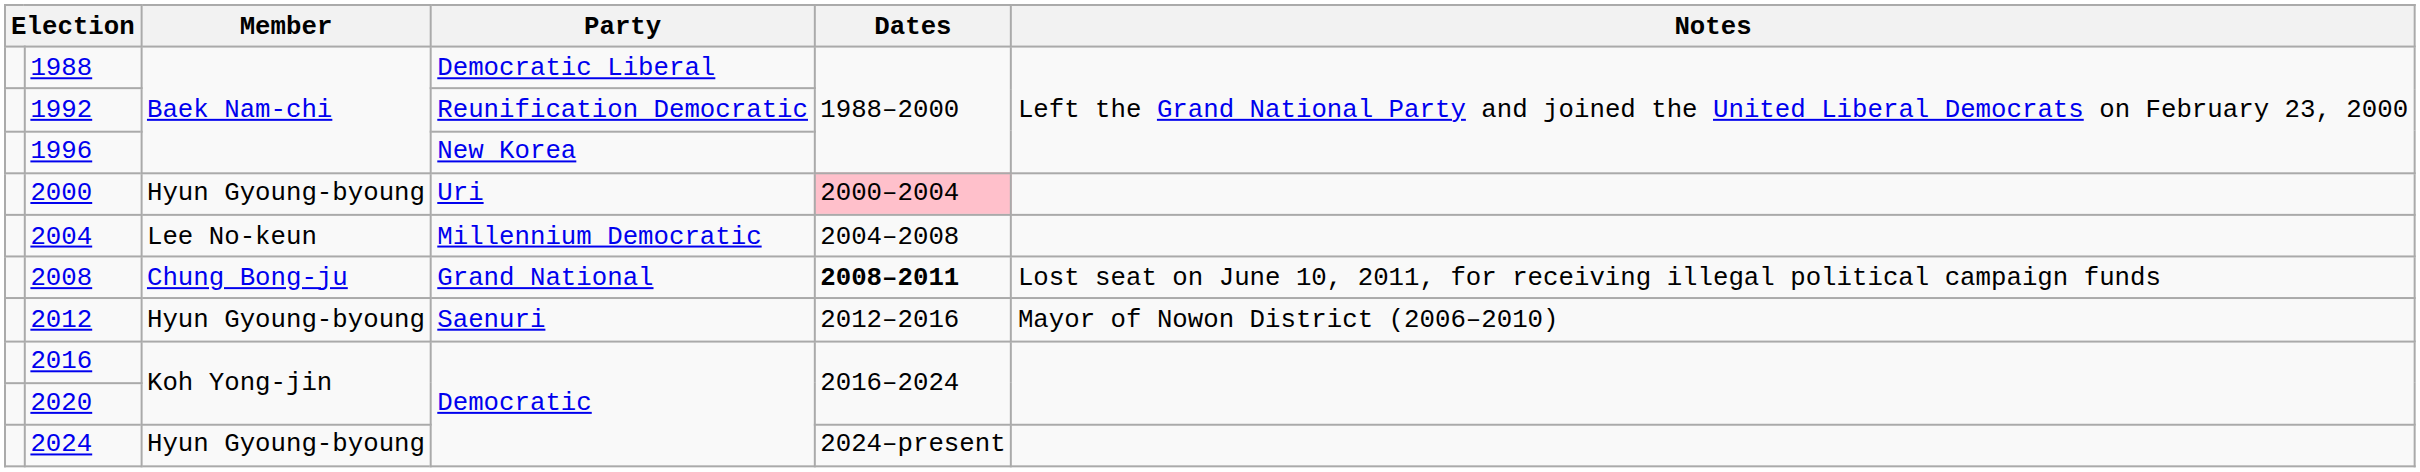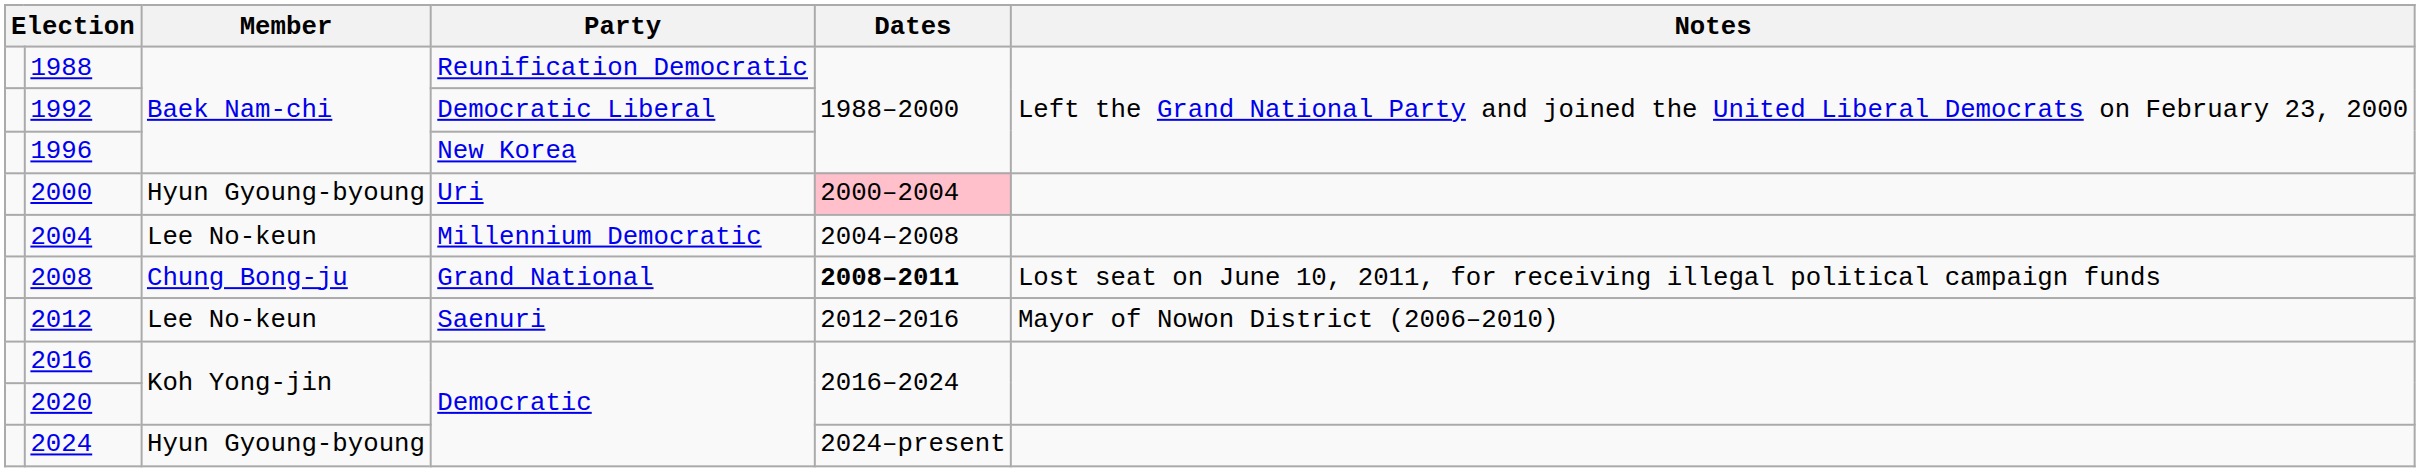1988 | Party: Democratic Liberal -> Reunification Democratic
1992 | Party: Reunification Democratic -> Democratic Liberal
2012 | Member: Hyun Gyoung-byoung -> Lee No-keun
